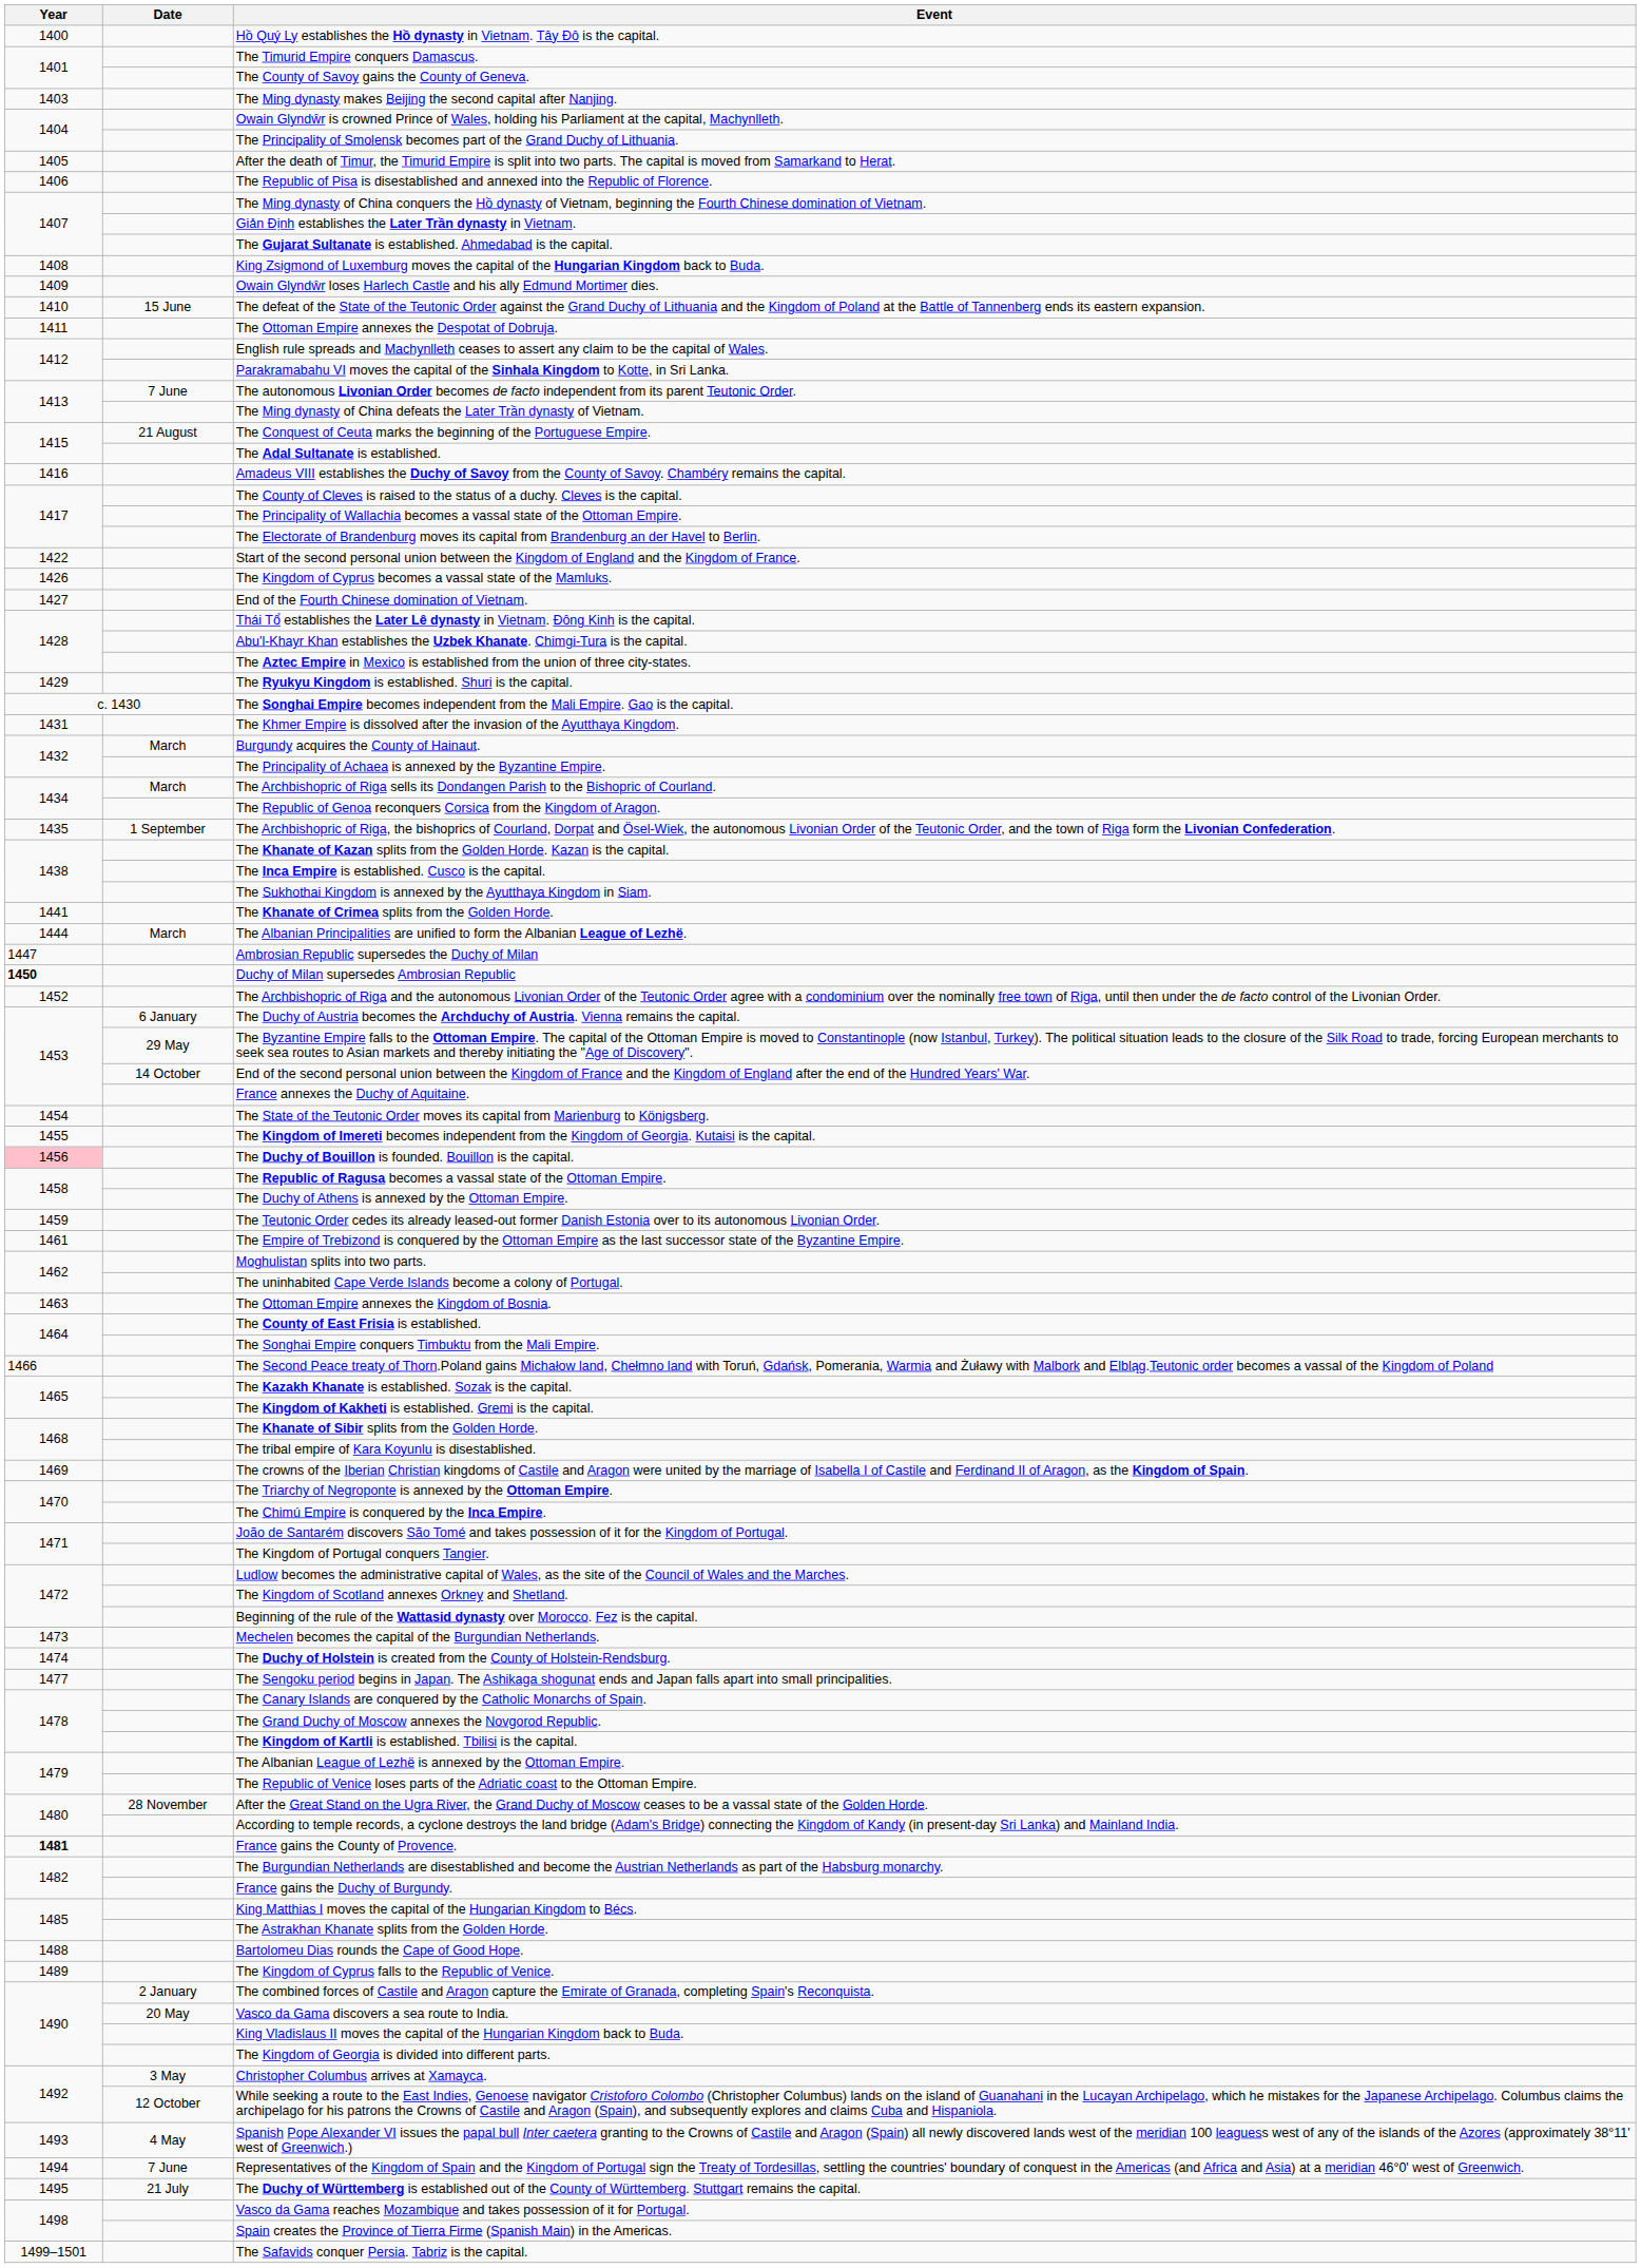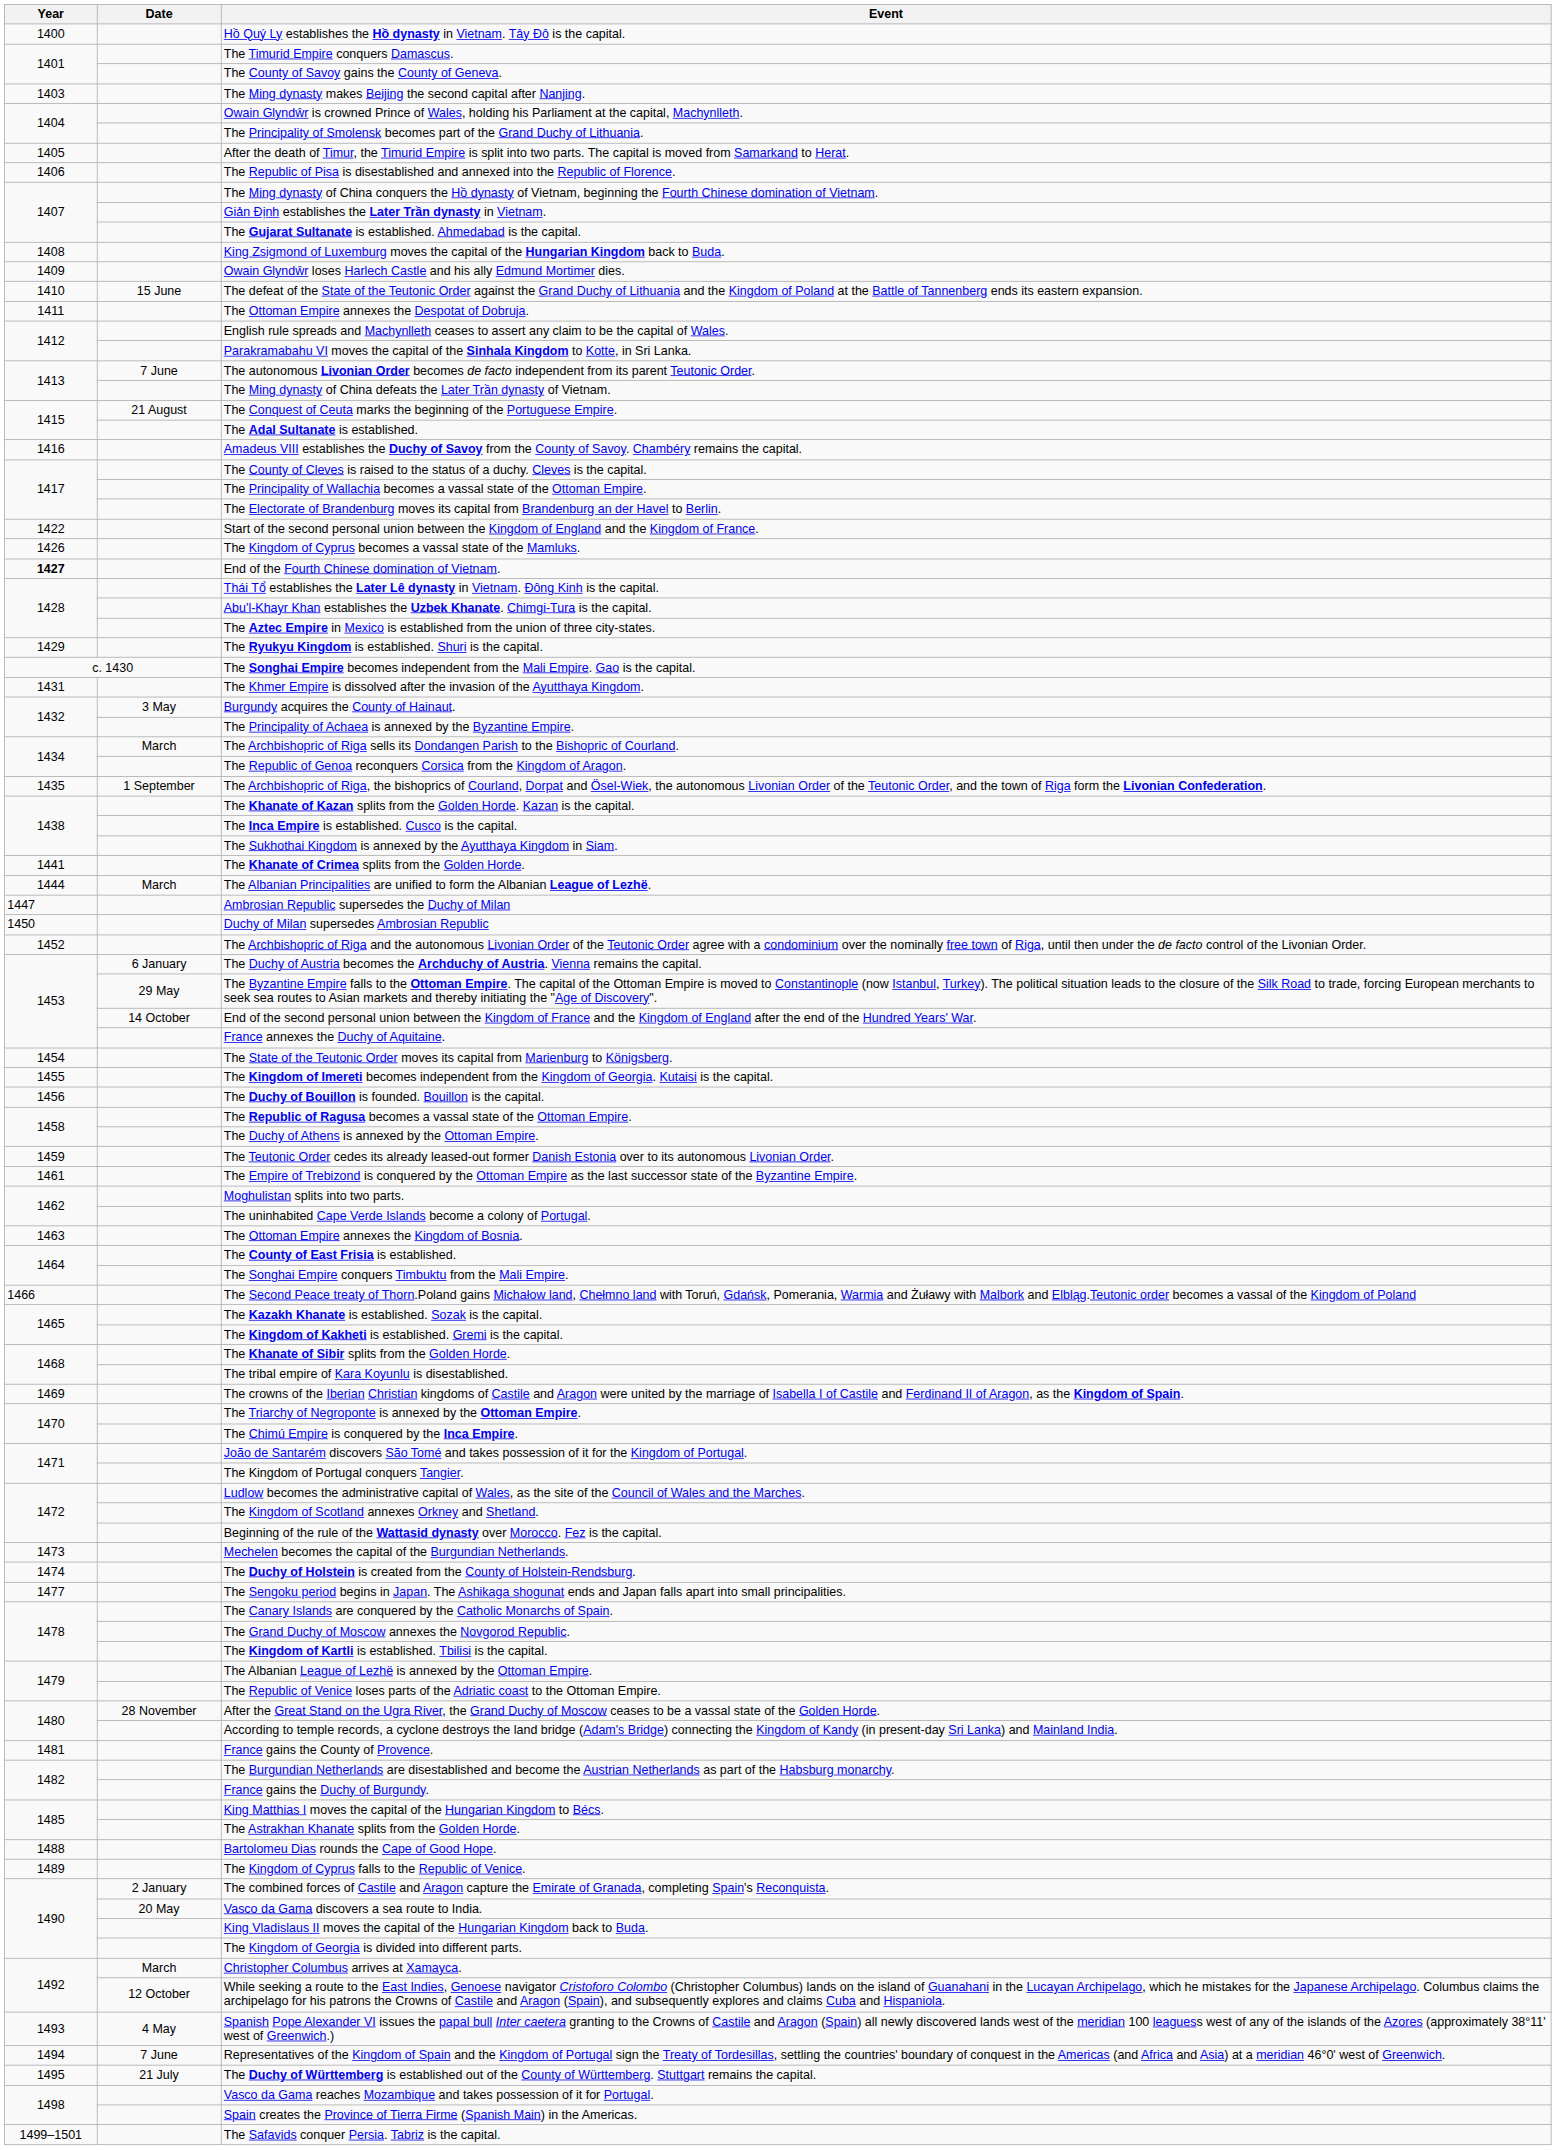End of the Fourth Chinese domination of Vietnam. | Year: normal -> bold
Burgundy acquires the County of Hainaut. | Date: March -> 3 May
Duchy of Milan supersedes Ambrosian Republic | Year: bold -> normal
The Duchy of Bouillon is founded. Bouillon is the capital. | Year: pink background -> no background
France gains the County of Provence. | Year: bold -> normal
Christopher Columbus arrives at Xamayca. | Date: 3 May -> March
